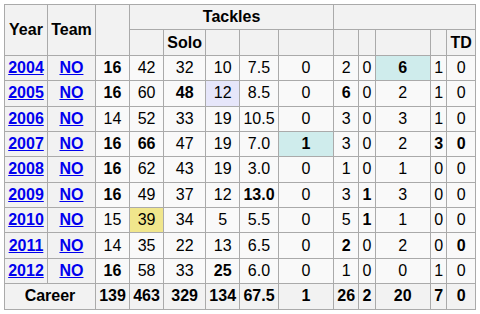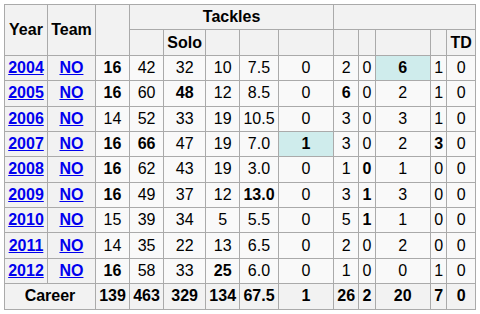2005 | column 6: lavender background -> no background
2007 | TD: bold -> normal
2008 | column 10: normal -> bold
2010 | column 4: khaki background -> no background
2011 | column 9: bold -> normal
2011 | TD: bold -> normal
